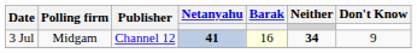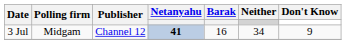3 Jul | Barak: lightyellow background -> no background
3 Jul | Neither: bold -> normal
